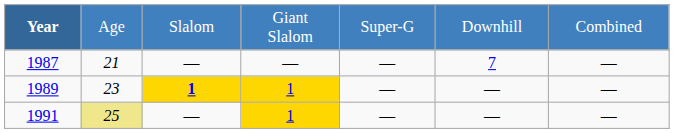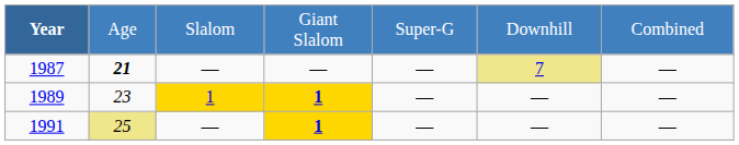1987 | column 2: normal -> bold
1987 | column 6: no background -> khaki background
1989 | column 3: bold -> normal
1989 | column 4: normal -> bold
1991 | column 4: normal -> bold
